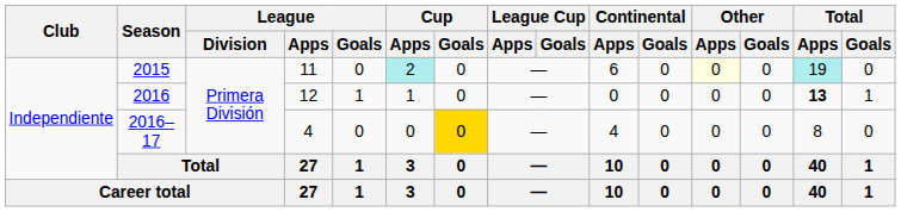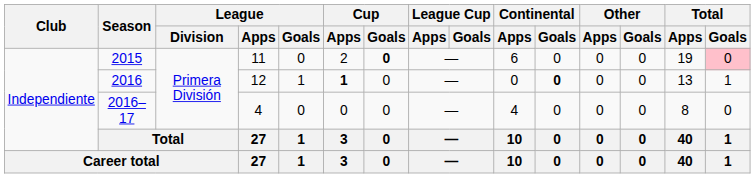2015 | Cup / Apps: paleturquoise background -> no background
2015 | Cup / Goals: normal -> bold
2015 | Other / Apps: lightyellow background -> no background
2015 | Total / Apps: paleturquoise background -> no background
2015 | Total / Goals: no background -> pink background
2016 | Cup / Apps: normal -> bold
2016 | Continental / Goals: normal -> bold
2016 | Total / Apps: bold -> normal
2016–17 | Cup / Goals: gold background -> no background
